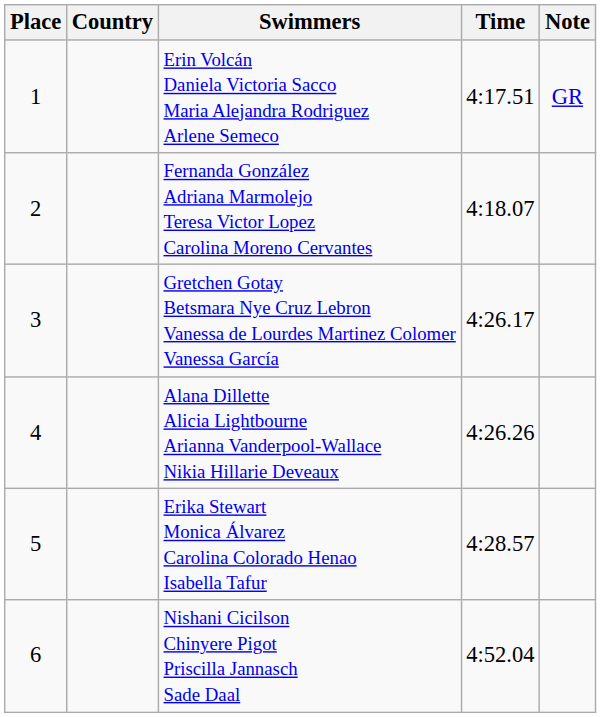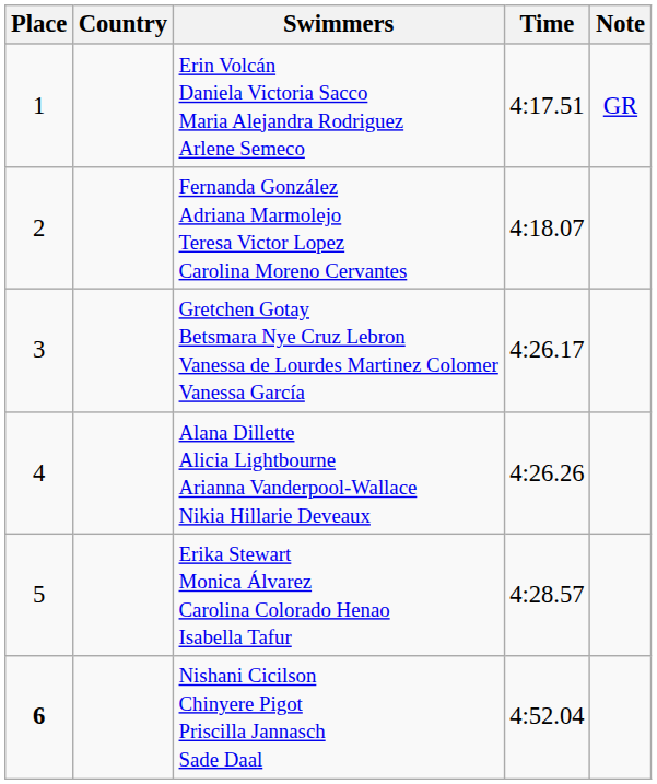Nishani Cicilson Chinyere Pigot Priscilla Jannasch Sade Daal | Place: normal -> bold
